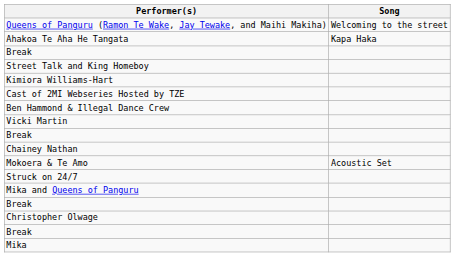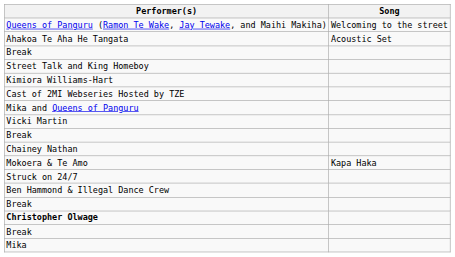row 3 | Song: Kapa Haka -> Acoustic Set
row 8 | Performer(s): Ben Hammond & Illegal Dance Crew -> Mika and Queens of Panguru
row 12 | Song: Acoustic Set -> Kapa Haka
row 14 | Performer(s): Mika and Queens of Panguru -> Ben Hammond & Illegal Dance Crew
row 16 | Performer(s): normal -> bold
